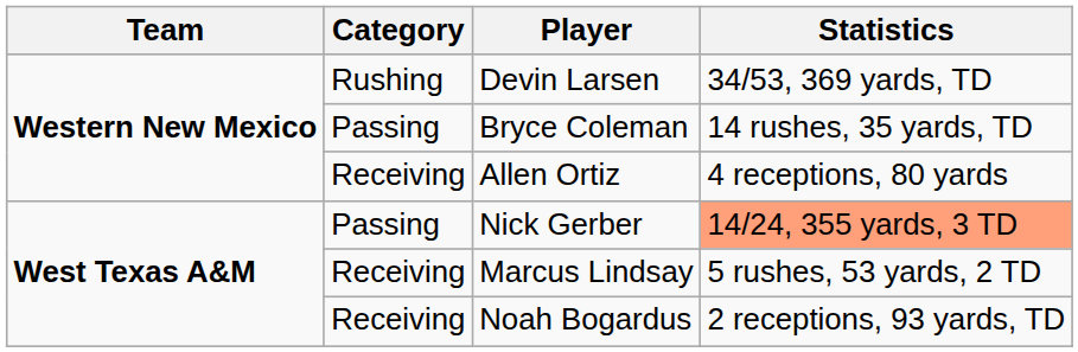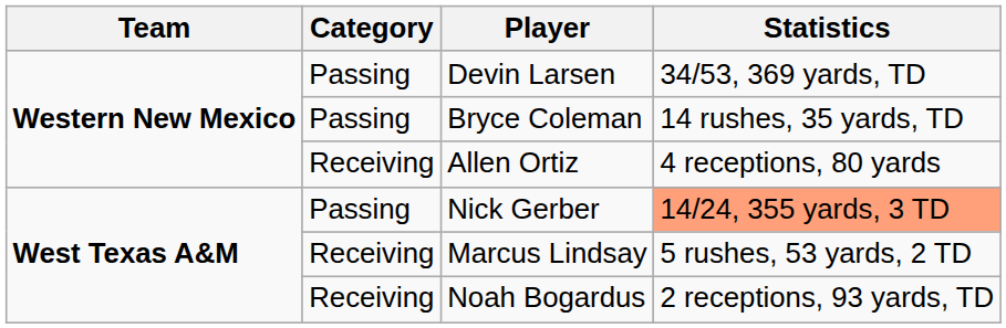Devin Larsen | Category: Rushing -> Passing
